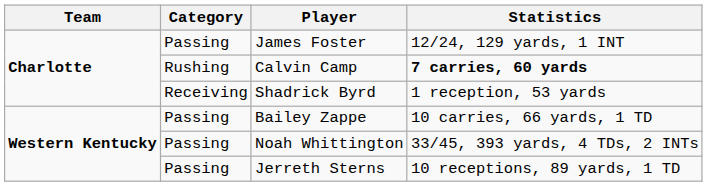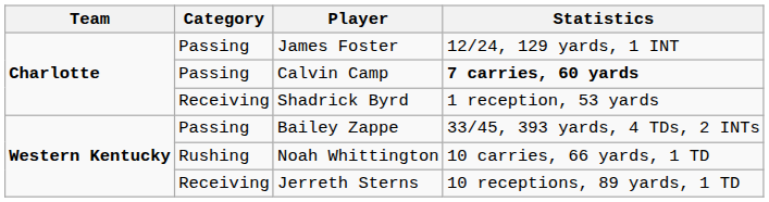Calvin Camp | Category: Rushing -> Passing
Bailey Zappe | Statistics: 10 carries, 66 yards, 1 TD -> 33/45, 393 yards, 4 TDs, 2 INTs
Noah Whittington | Category: Passing -> Rushing
Noah Whittington | Statistics: 33/45, 393 yards, 4 TDs, 2 INTs -> 10 carries, 66 yards, 1 TD
Jerreth Sterns | Category: Passing -> Receiving
